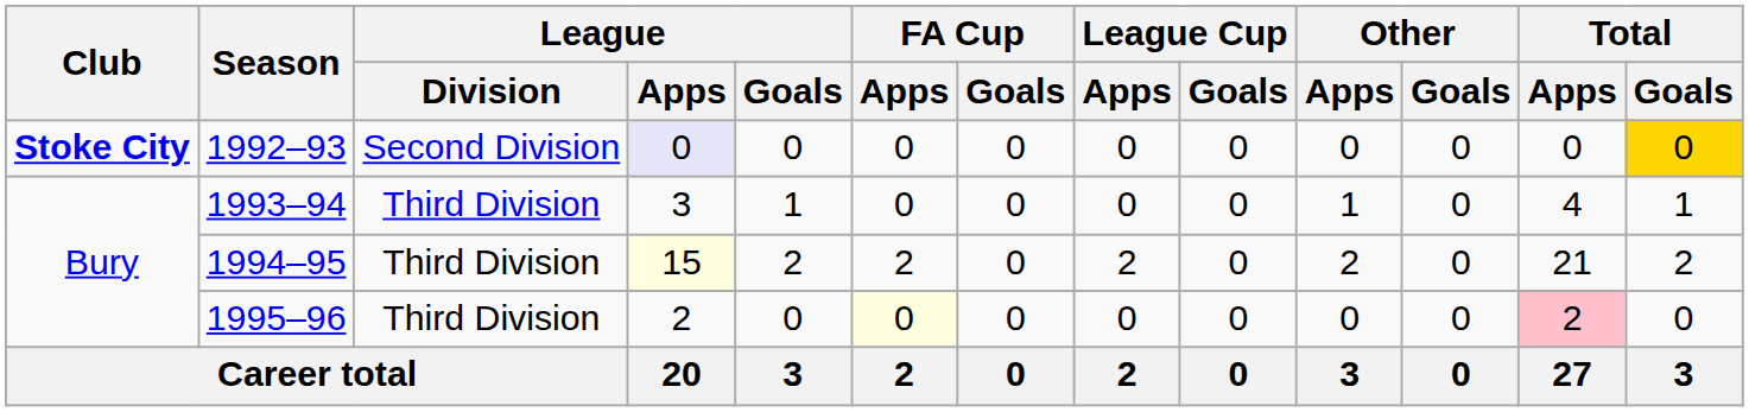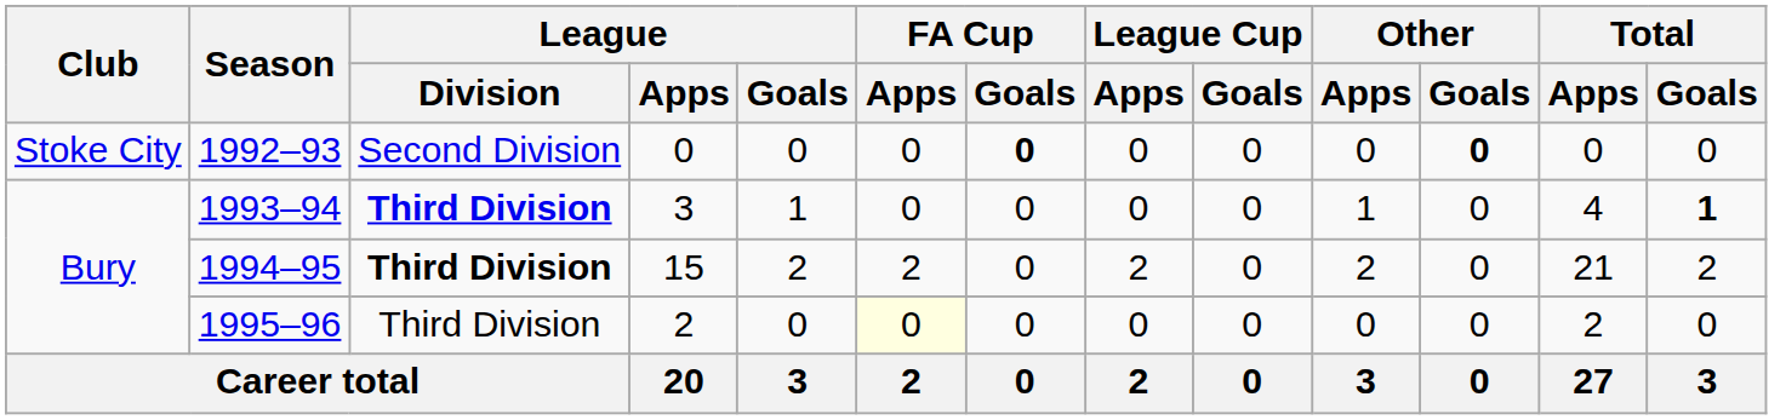1992–93 | Club: bold -> normal
1992–93 | League / Apps: lavender background -> no background
1992–93 | FA Cup / Goals: normal -> bold
1992–93 | Other / Goals: normal -> bold
1992–93 | Total / Goals: gold background -> no background
1993–94 | League / Division: normal -> bold
1993–94 | Total / Goals: normal -> bold
1994–95 | League / Division: normal -> bold
1994–95 | League / Apps: lightyellow background -> no background
1995–96 | Total / Apps: pink background -> no background
